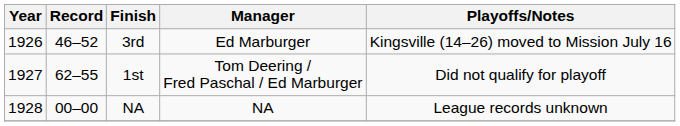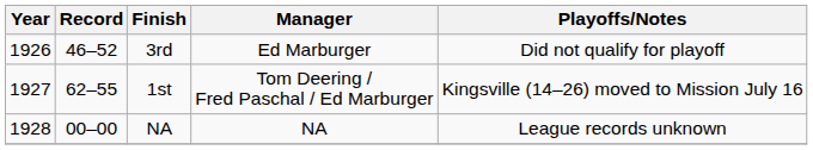3rd | Playoffs/Notes: Kingsville (14–26) moved to Mission July 16 -> Did not qualify for playoff
1st | Playoffs/Notes: Did not qualify for playoff -> Kingsville (14–26) moved to Mission July 16
